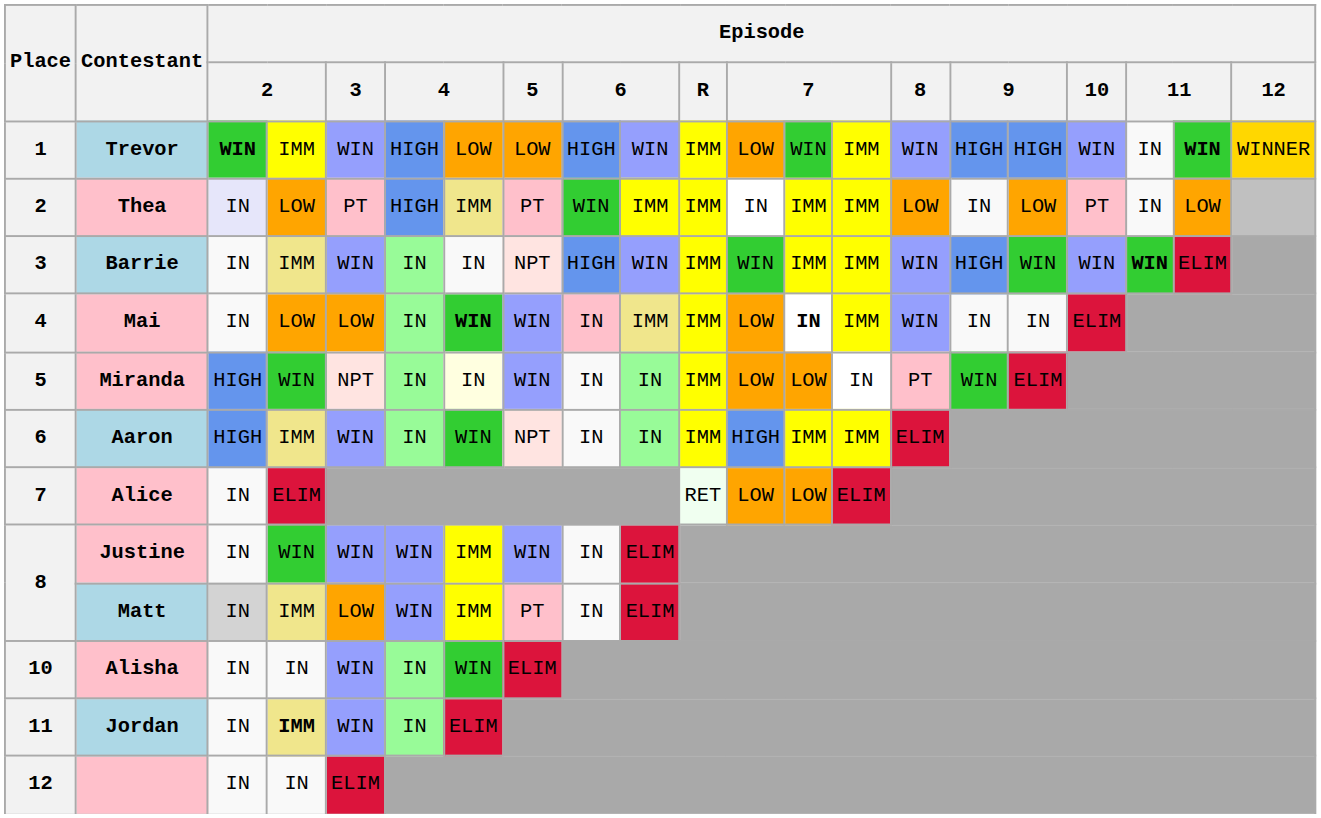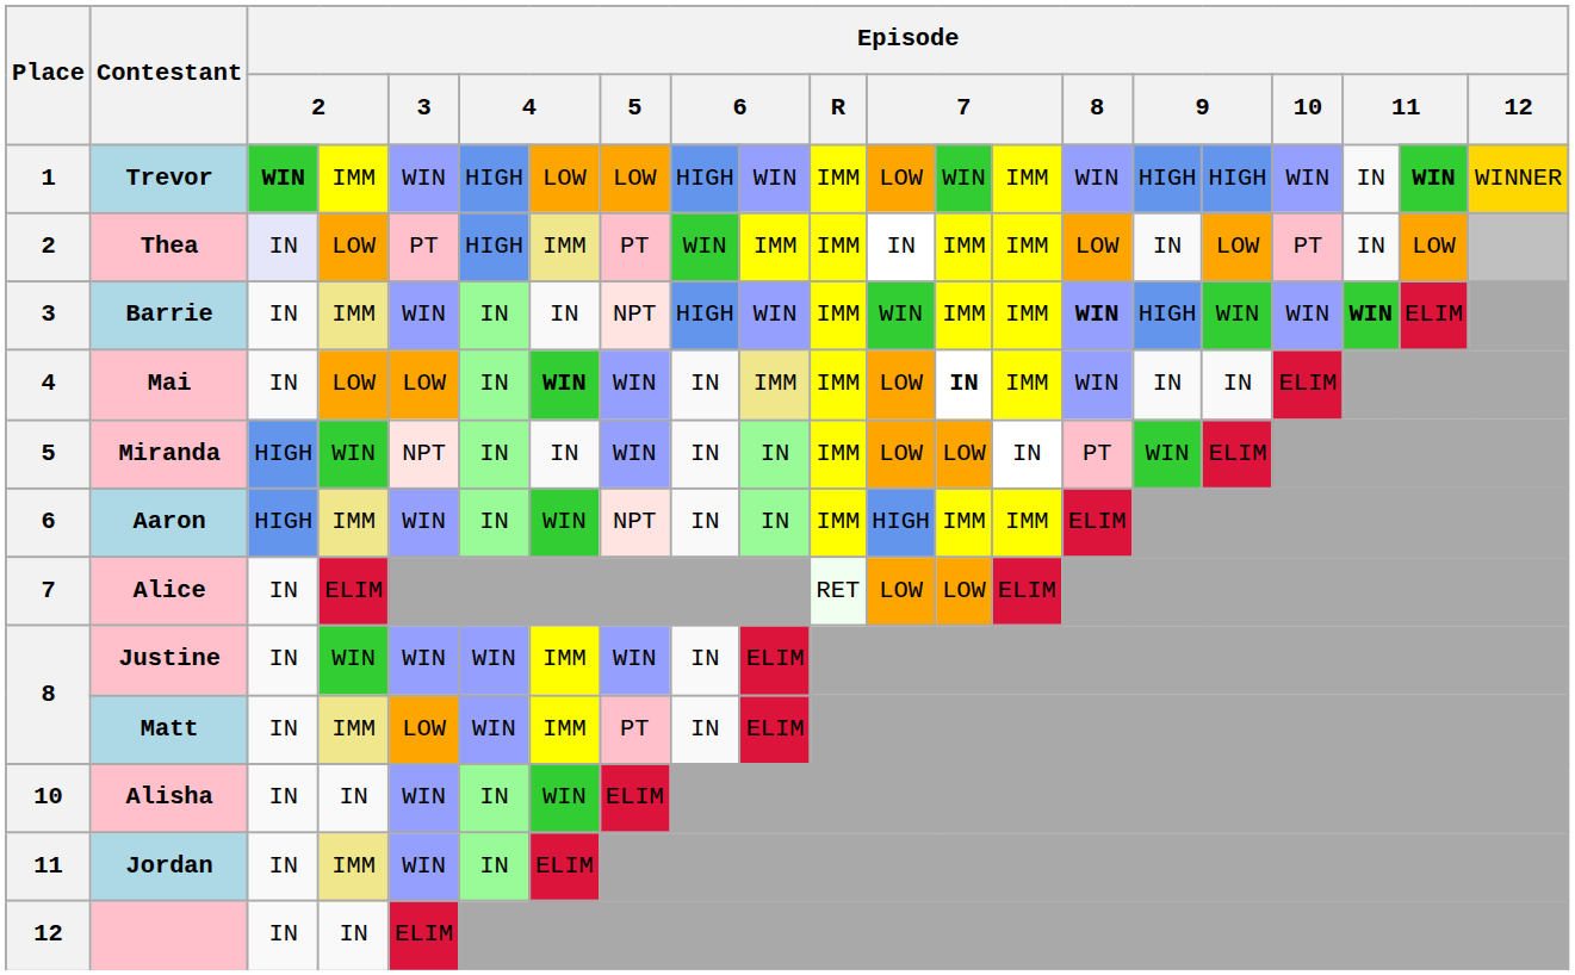Barrie | Episode / 8: normal -> bold
Mai | column 9: pink background -> no background
Miranda | column 7: lightyellow background -> no background
Matt | column 3: lightgrey background -> no background
Jordan | column 4: bold -> normal
